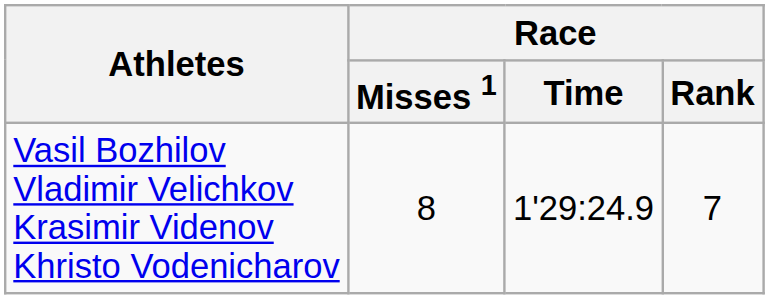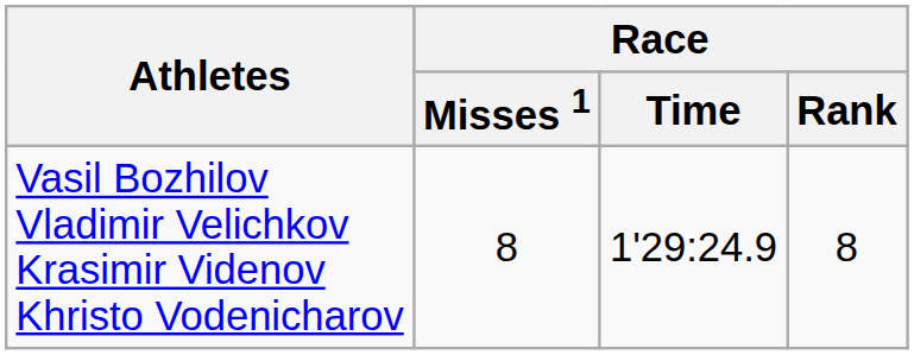row 3 | Race / Rank: 7 -> 8
